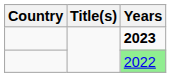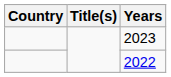2023 | Years: bold -> normal
2022 | Years: lightgreen background -> no background
